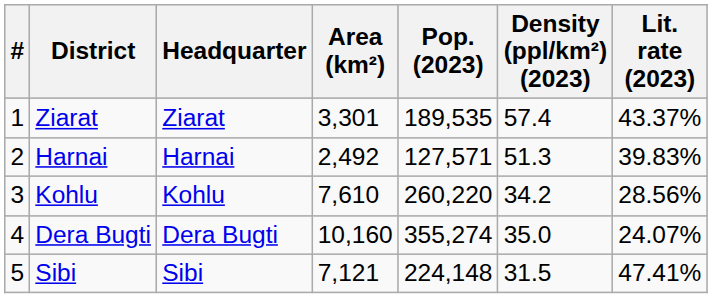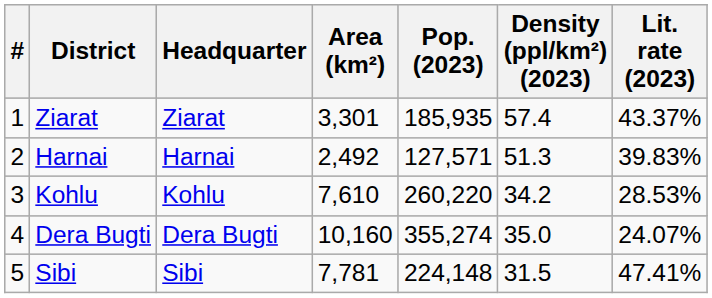row 2 | Pop. (2023): 189,535 -> 185,935
row 4 | Lit. rate (2023): 28.56% -> 28.53%
row 6 | Area (km²): 7,121 -> 7,781
